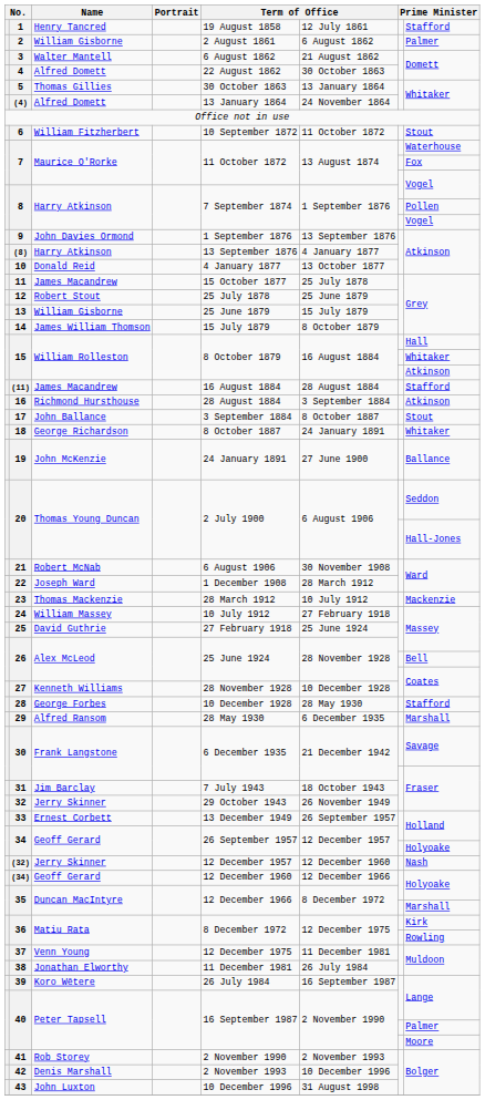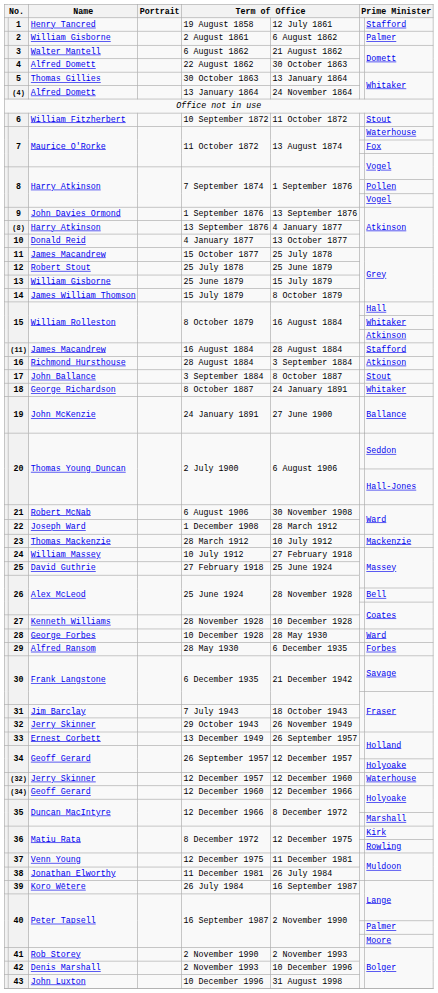28 | column 8: Stafford -> Ward
29 | column 8: Marshall -> Forbes
(32) | column 8: Nash -> Waterhouse
